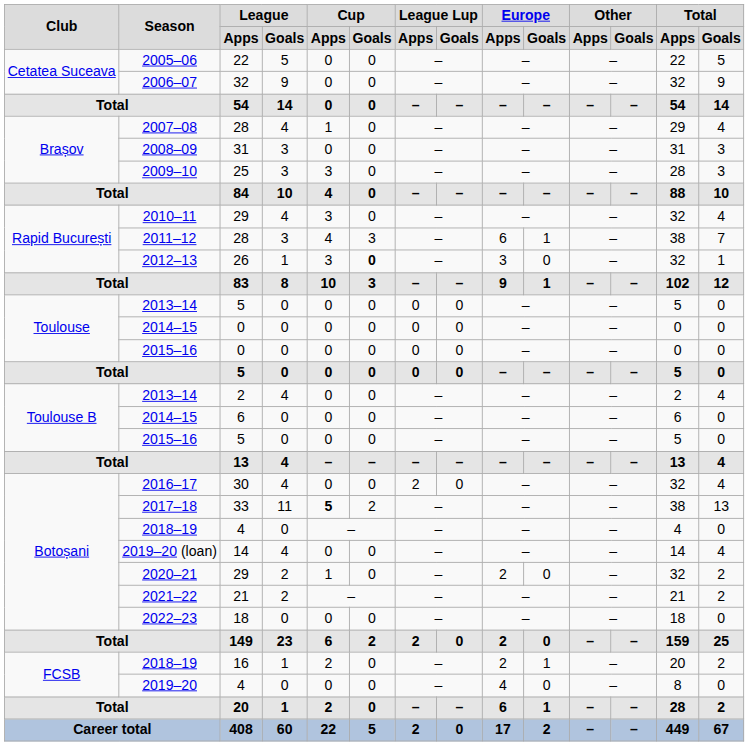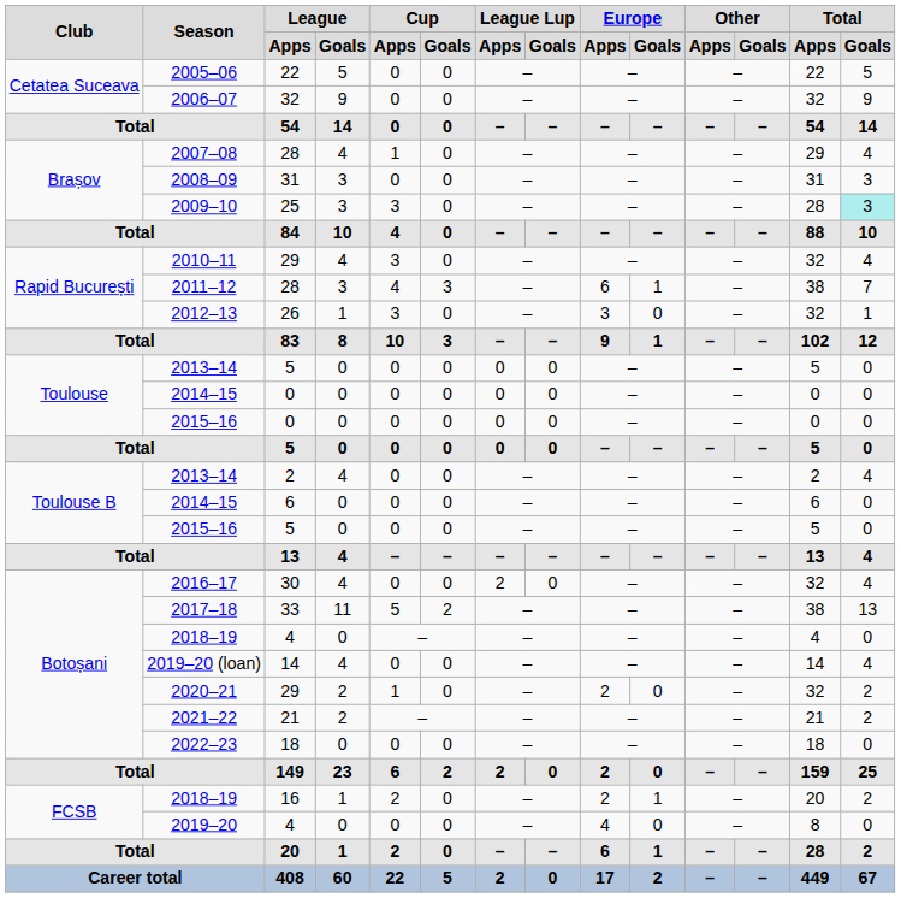2009–10 | Total / Goals: no background -> paleturquoise background
2012–13 | Cup / Goals: bold -> normal
2017–18 | Cup / Apps: bold -> normal
